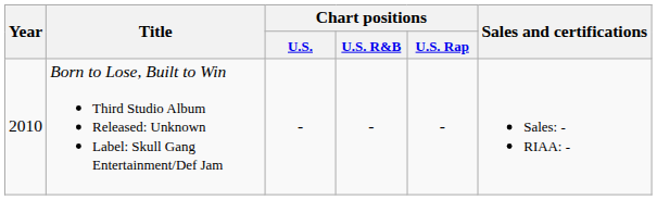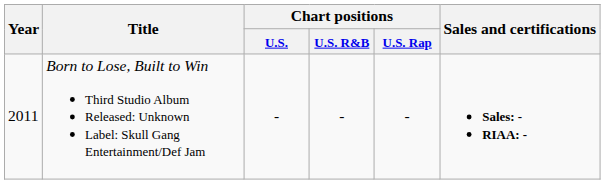row 3 | Year: 2010 -> 2011
row 3 | Sales and certifications: normal -> bold
